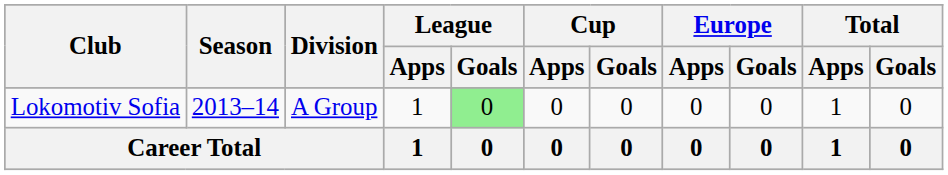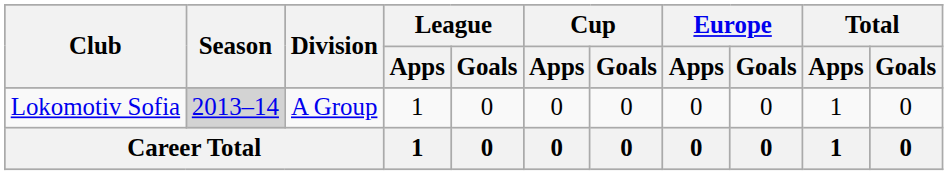Lokomotiv Sofia | Season: no background -> lightgrey background
Lokomotiv Sofia | League / Goals: lightgreen background -> no background
